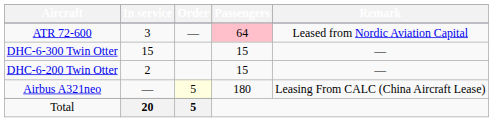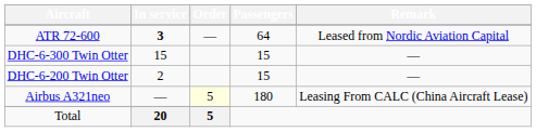ATR 72-600 | In service: normal -> bold
ATR 72-600 | Passengers: pink background -> no background
